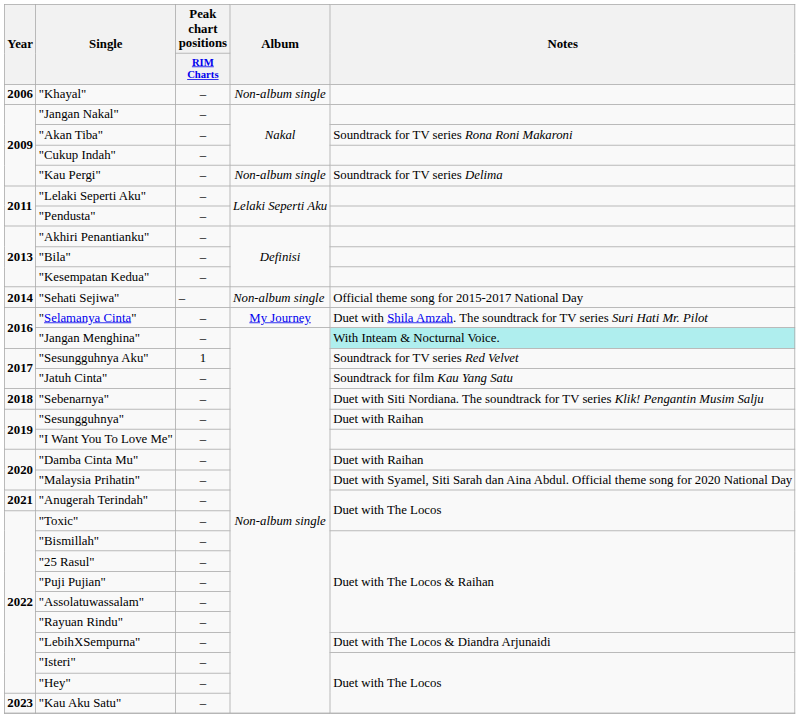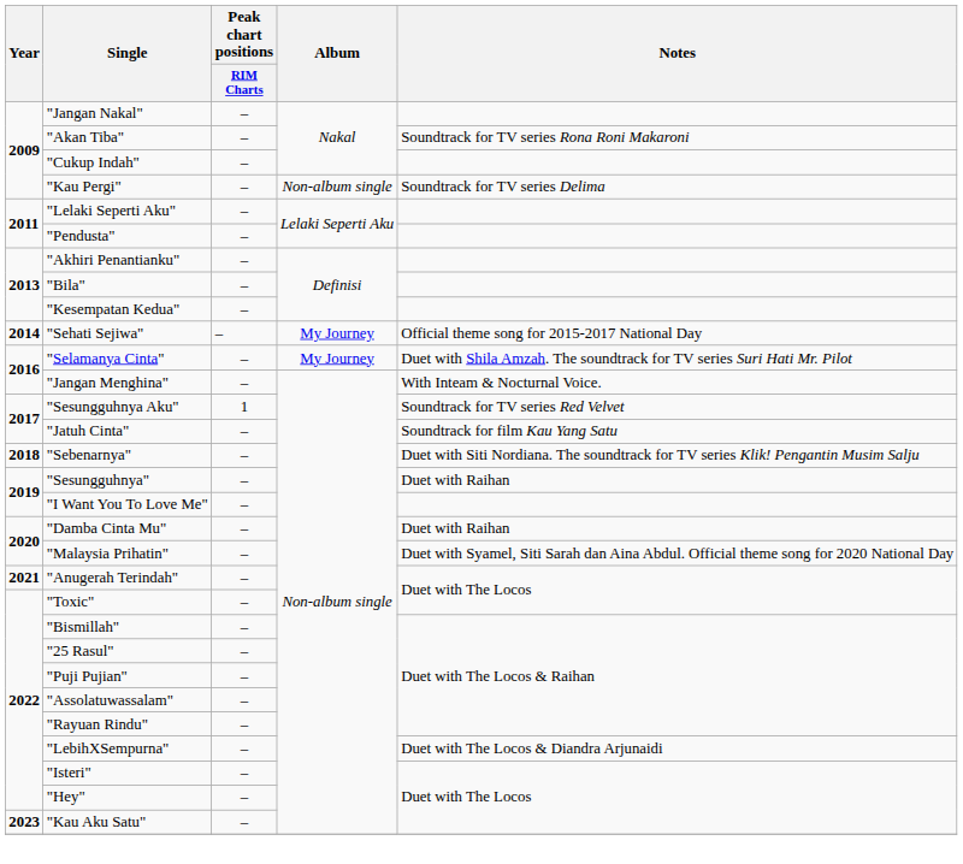- row: 2006 | "Khayal" | – | Non-album single
"Sehati Sejiwa" | Album: Non-album single -> My Journey
"Jangan Menghina" | Notes: paleturquoise background -> no background
